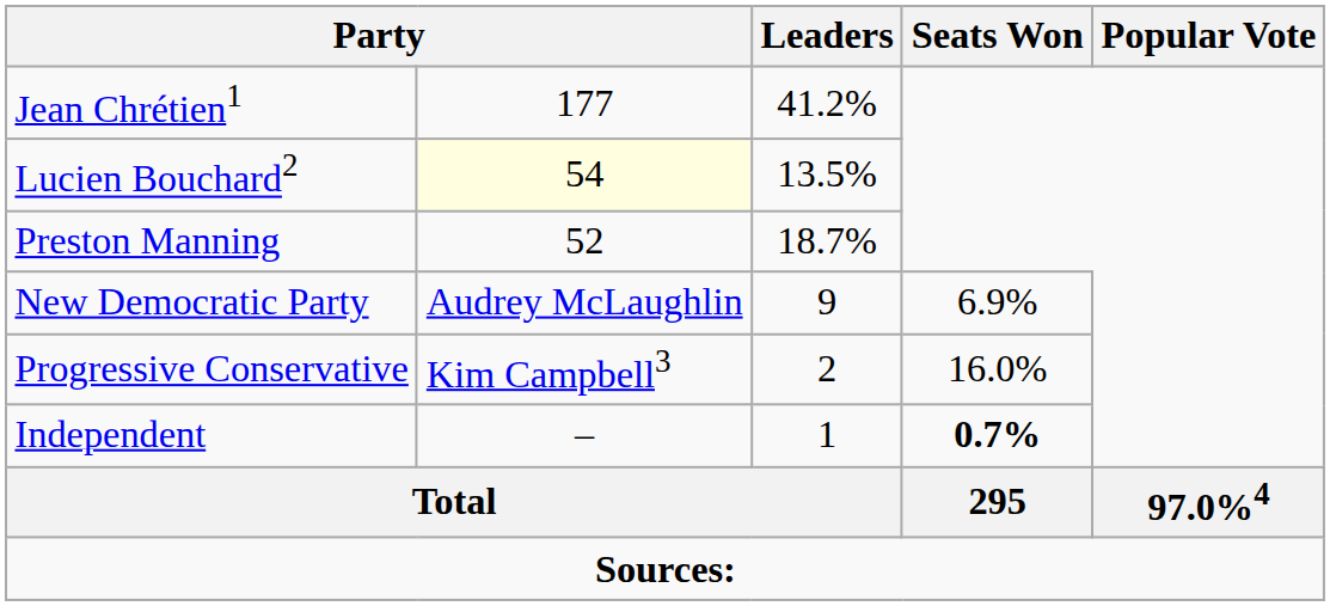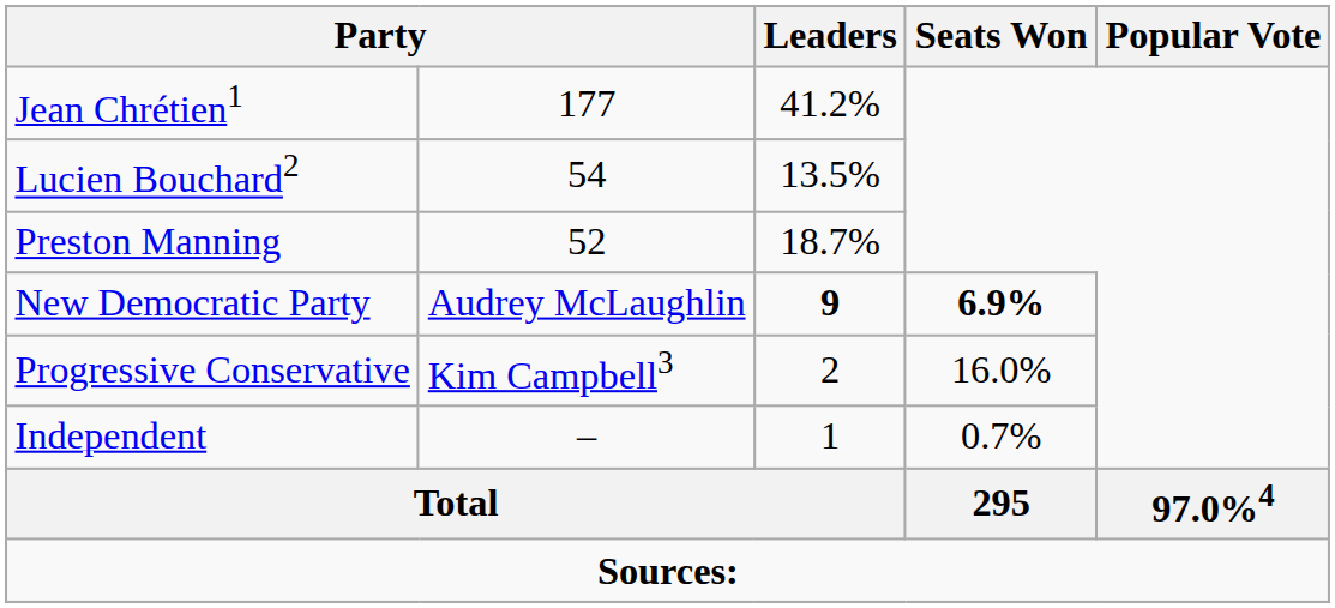Lucien Bouchard2 | column 2: lightyellow background -> no background
New Democratic Party | Leaders: normal -> bold
New Democratic Party | Seats Won: normal -> bold
Independent | Seats Won: bold -> normal
